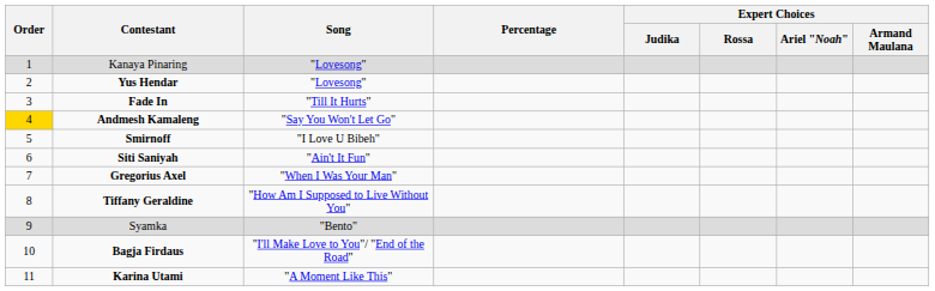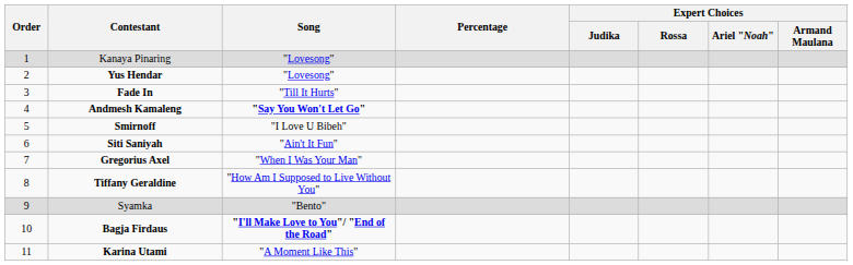Andmesh Kamaleng | Order: gold background -> no background
Andmesh Kamaleng | Song: normal -> bold
Bagja Firdaus | Song: normal -> bold
